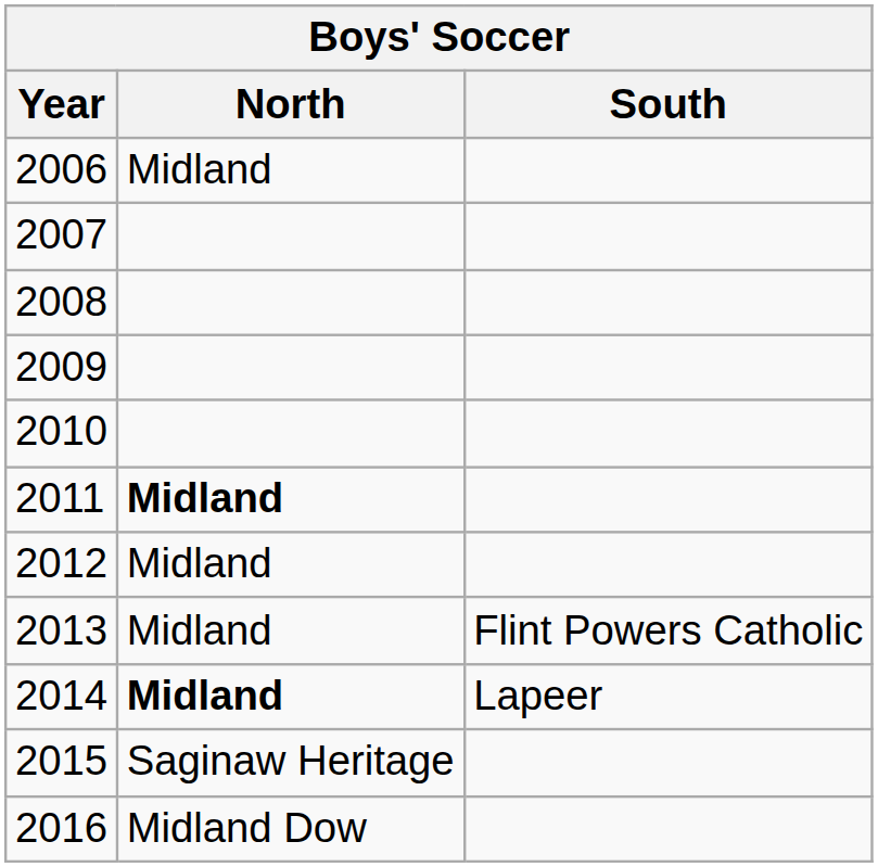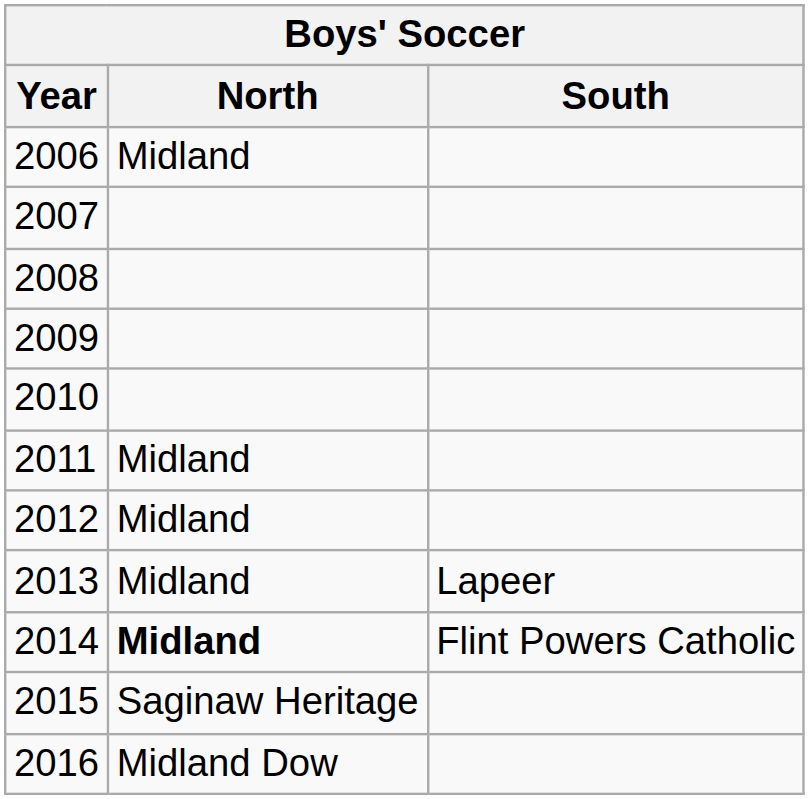2011 | North: bold -> normal
2013 | South: Flint Powers Catholic -> Lapeer
2014 | South: Lapeer -> Flint Powers Catholic
